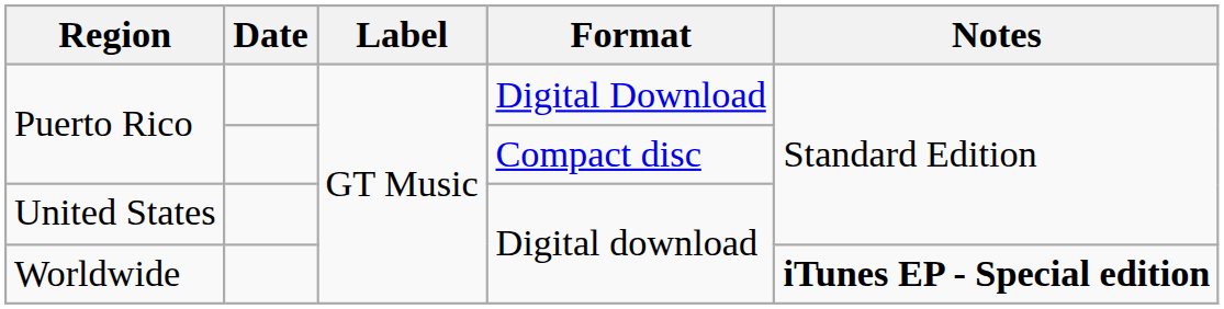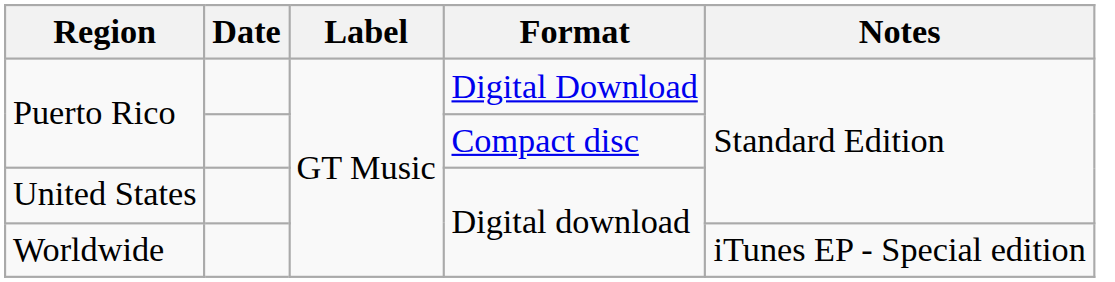Worldwide | Notes: bold -> normal
